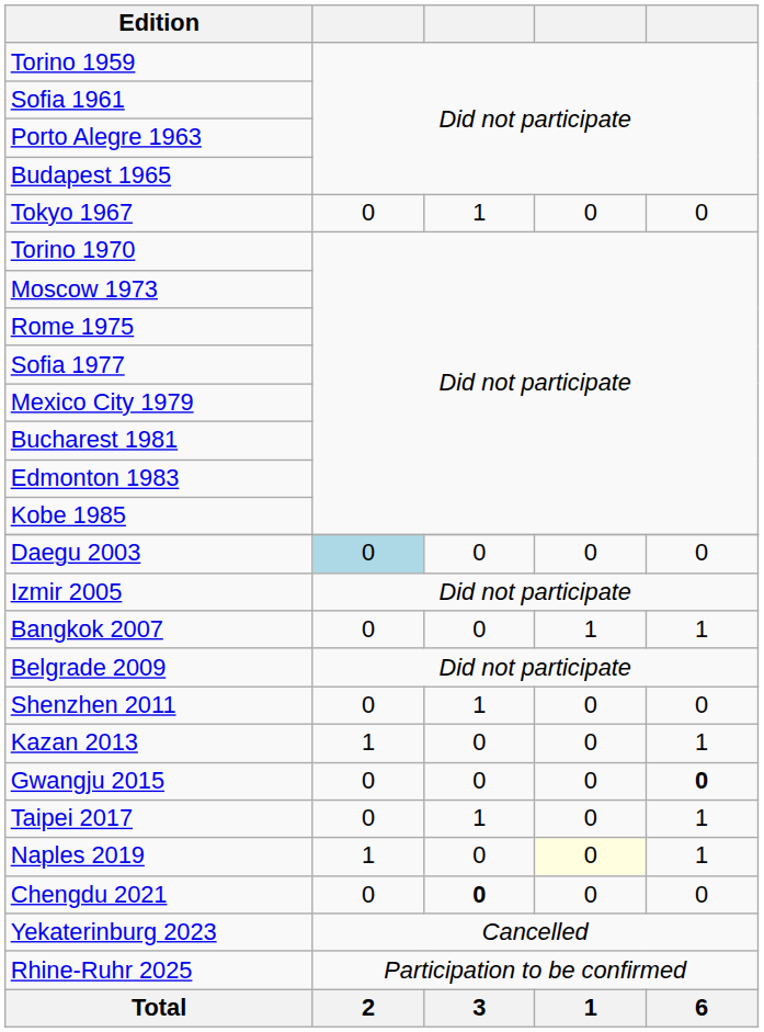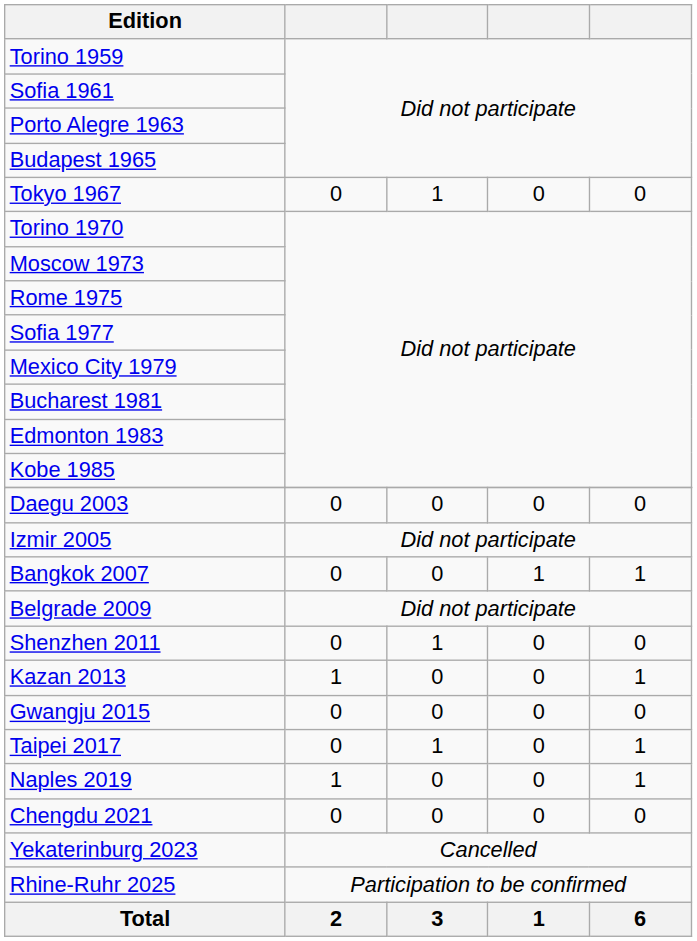Daegu 2003 | column 2: lightblue background -> no background
Gwangju 2015 | column 5: bold -> normal
Naples 2019 | column 4: lightyellow background -> no background
Chengdu 2021 | column 3: bold -> normal
